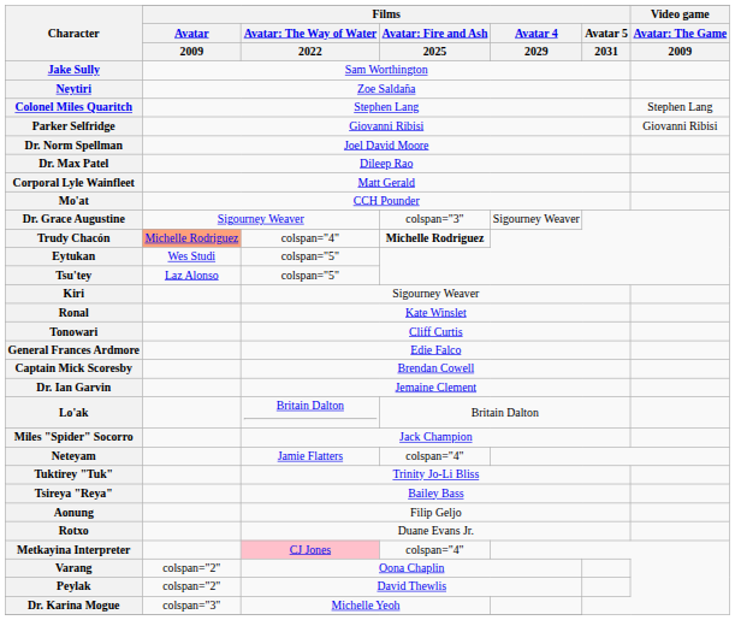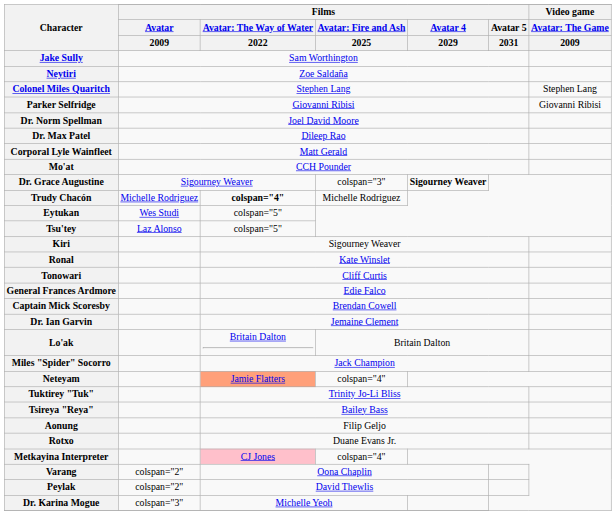Dr. Grace Augustine | Films / Avatar 4 / 2029: normal -> bold
Trudy Chacón | Films / Avatar / 2009: lightsalmon background -> no background
Trudy Chacón | column 3: normal -> bold
Trudy Chacón | column 4: bold -> normal
Neteyam | column 3: no background -> lightsalmon background
